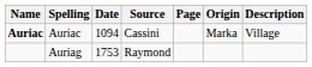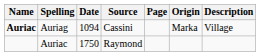row 2 | Spelling: Auriac -> Auriag
row 3 | Spelling: Auriag -> Auriac
row 3 | Date: 1753 -> 1750
